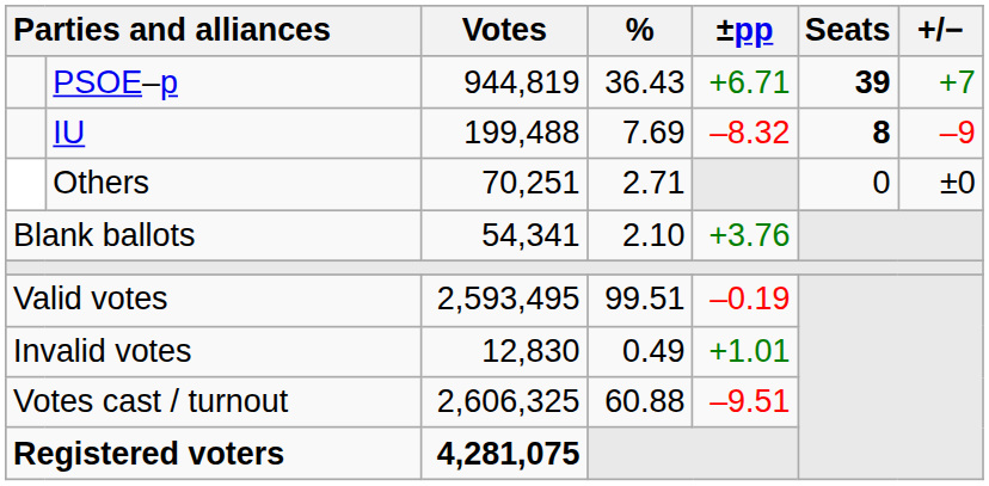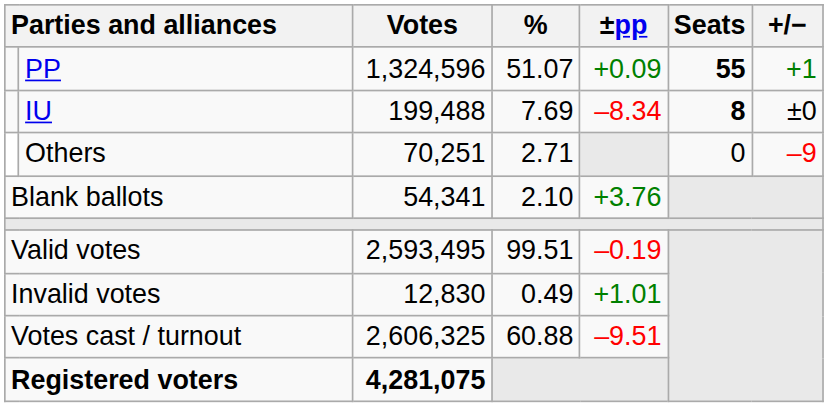+ row: PP | 1,324,596 | 51.07 | +0.09 | 55 | +1
- row: PSOE–p | 944,819 | 36.43 | +6.71 | 39 | +7
IU | ±pp: –8.32 -> –8.34
IU | +/−: –9 -> ±0
Others | +/−: ±0 -> –9
